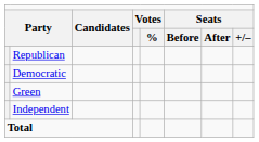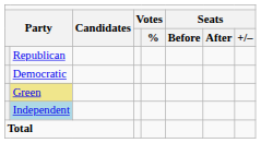Green | column 2: no background -> khaki background
Independent | column 2: no background -> lightblue background
